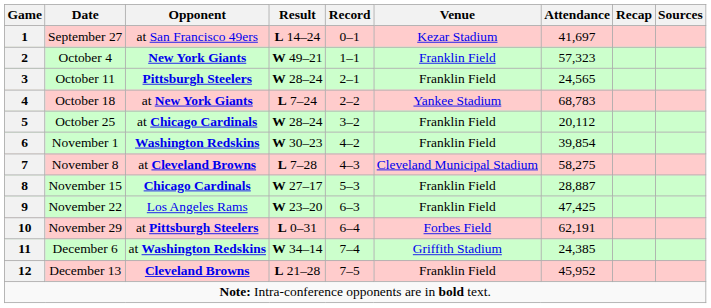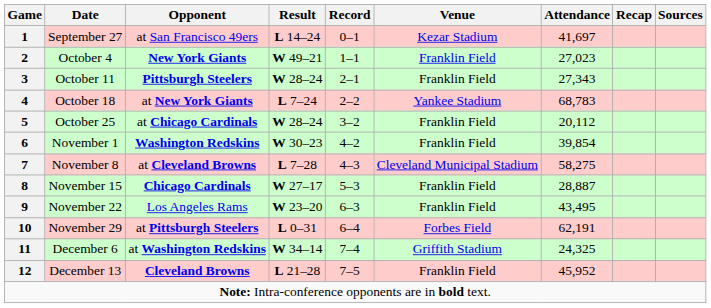2 | Attendance: 57,323 -> 27,023
3 | Attendance: 24,565 -> 27,343
9 | Attendance: 47,425 -> 43,495
11 | Attendance: 24,385 -> 24,325
